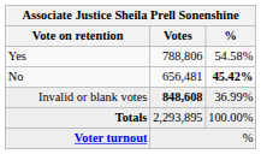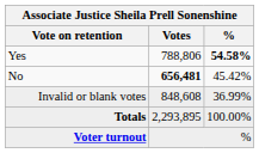Yes | %: normal -> bold
No | Votes: normal -> bold
No | %: bold -> normal
Invalid or blank votes | Votes: bold -> normal
